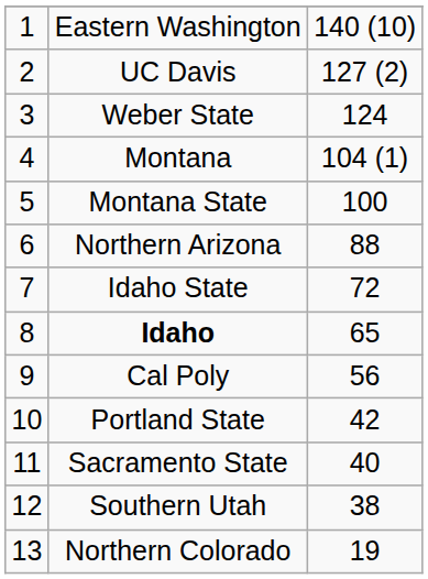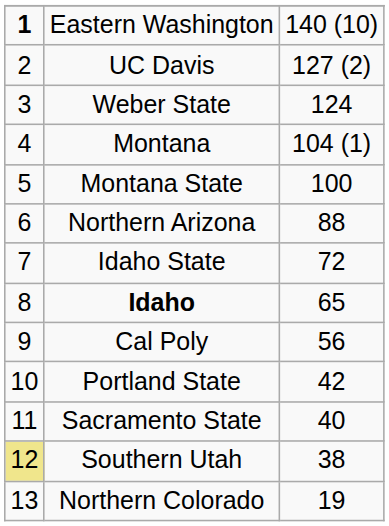Eastern Washington | column 1: normal -> bold
Southern Utah | column 1: no background -> khaki background
